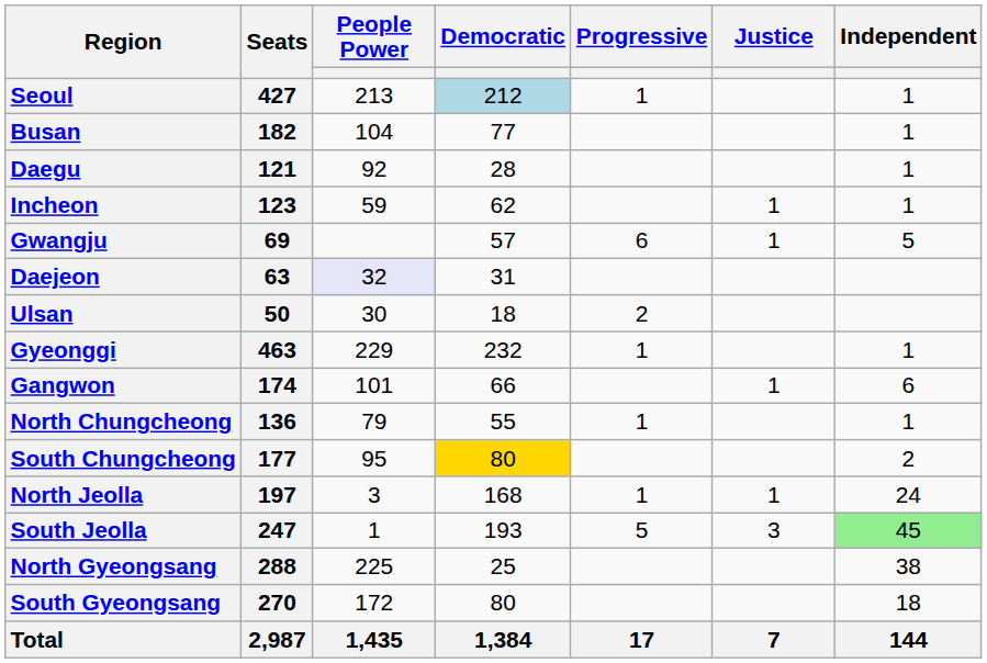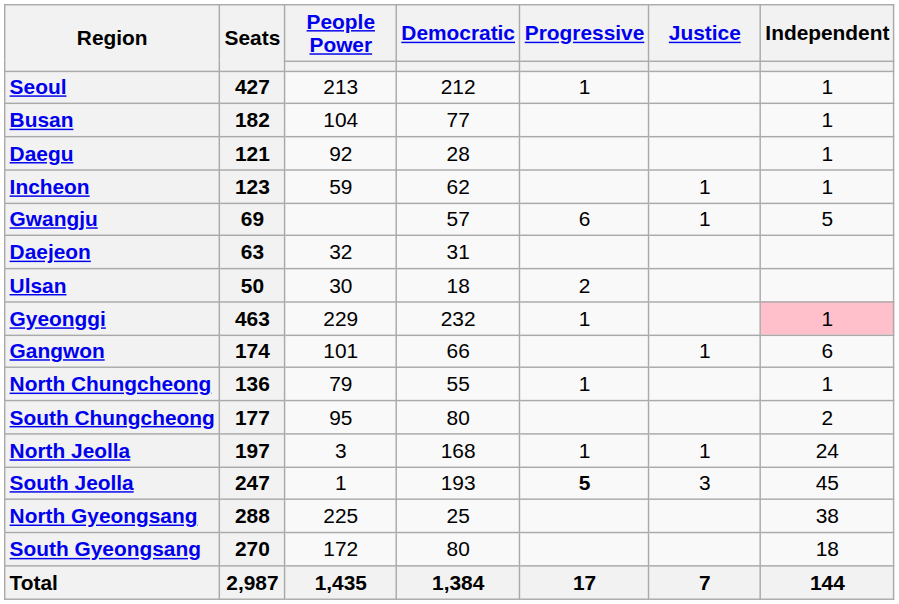Seoul | Democratic: lightblue background -> no background
Daejeon | People Power: lavender background -> no background
Gyeonggi | Independent: no background -> pink background
South Chungcheong | Democratic: gold background -> no background
South Jeolla | Progressive: normal -> bold
South Jeolla | Independent: lightgreen background -> no background
